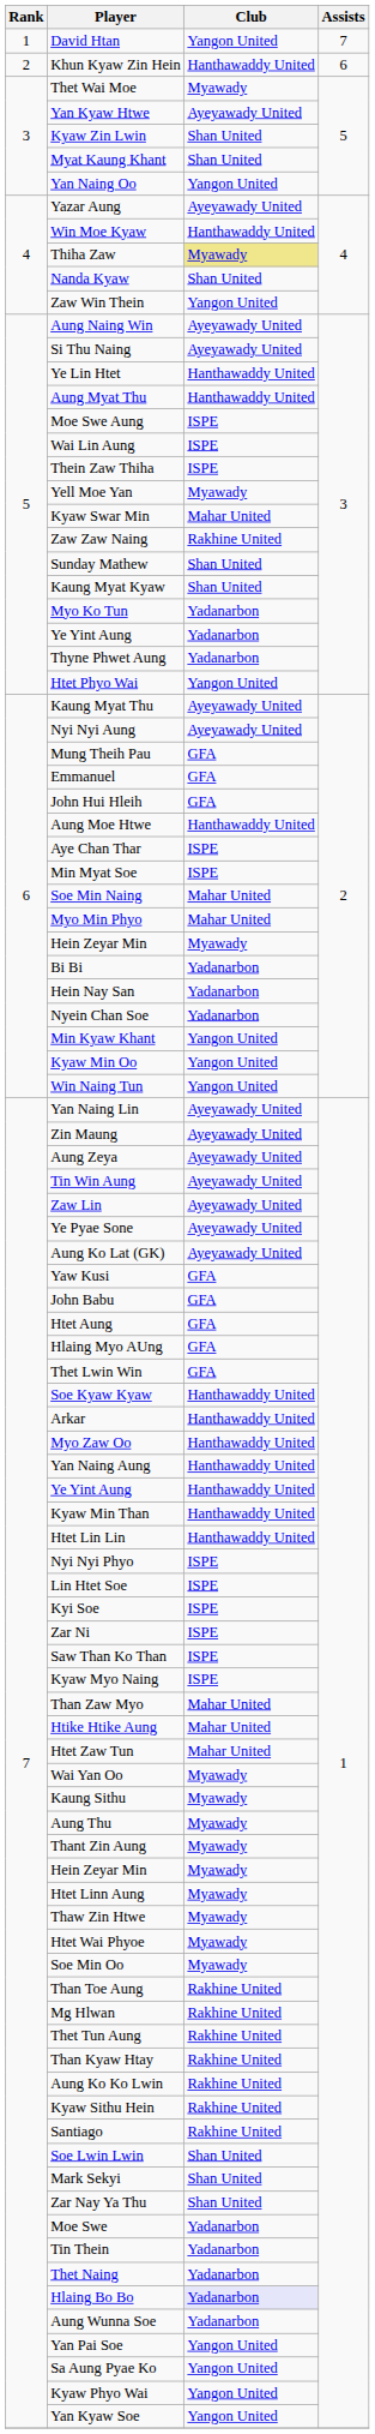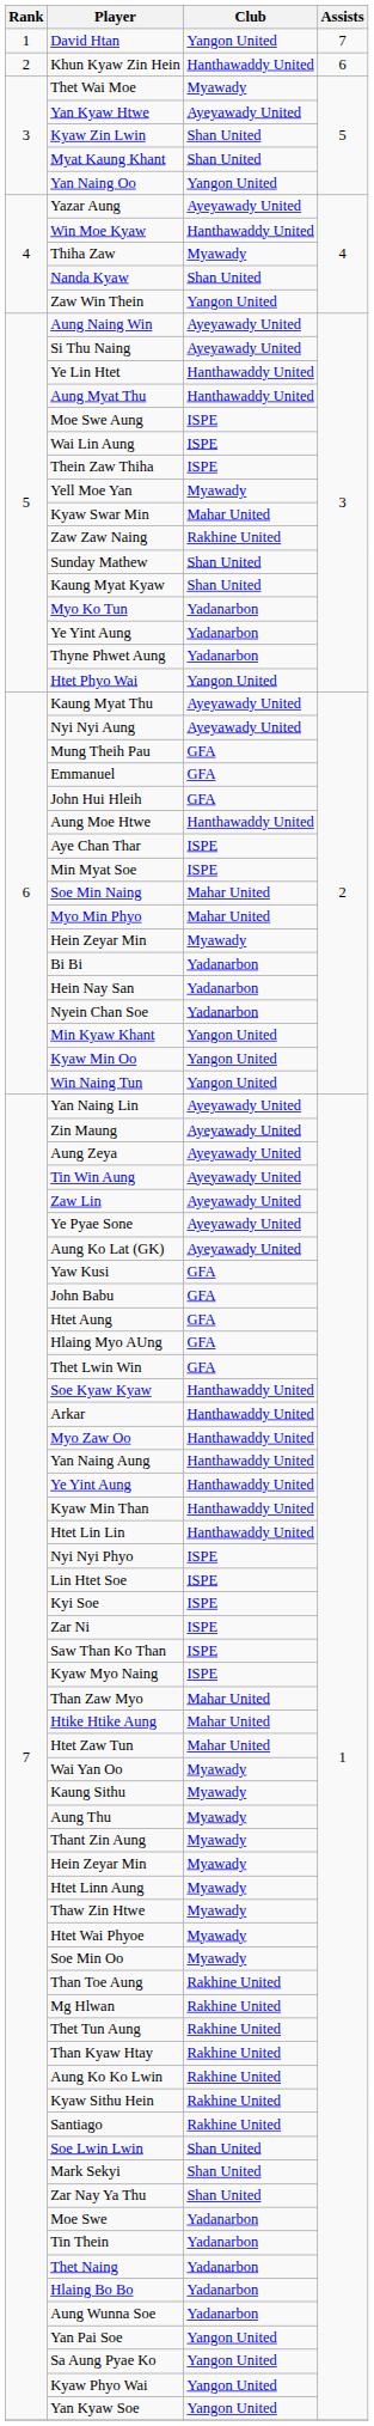Thiha Zaw | Club: khaki background -> no background
Hlaing Bo Bo | Club: lavender background -> no background
